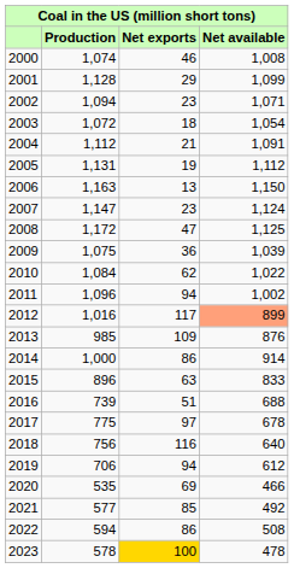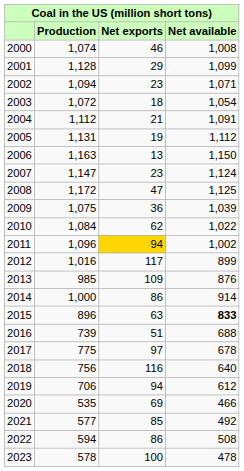2011 | Net exports: no background -> gold background
2012 | Net available: lightsalmon background -> no background
2015 | Net available: normal -> bold
2023 | Net exports: gold background -> no background
